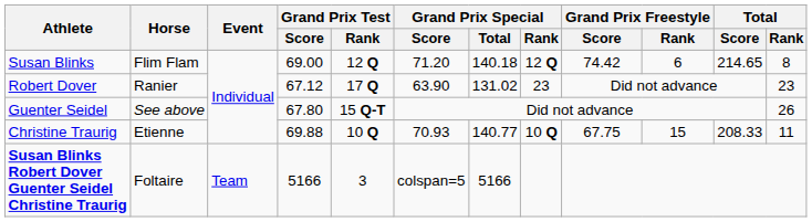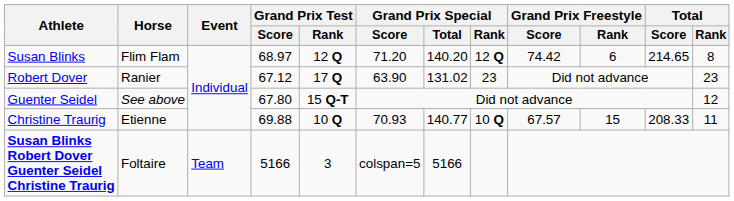Susan Blinks | Grand Prix Test / Score: 69.00 -> 68.97
Susan Blinks | Grand Prix Special / Total: 140.18 -> 140.20
Guenter Seidel | Total / Rank: 26 -> 12
Christine Traurig | Grand Prix Freestyle / Score: 67.75 -> 67.57
